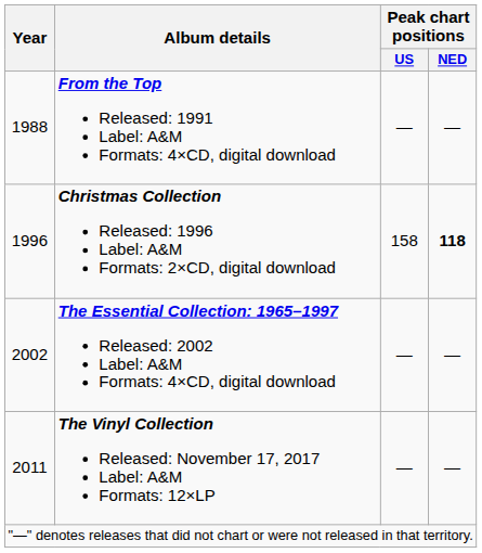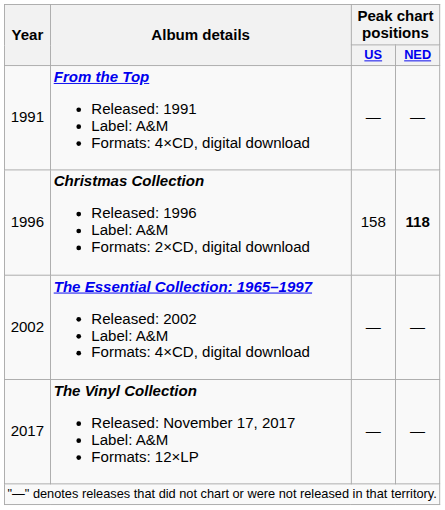row 3 | Year: 1988 -> 1991
row 6 | Year: 2011 -> 2017
